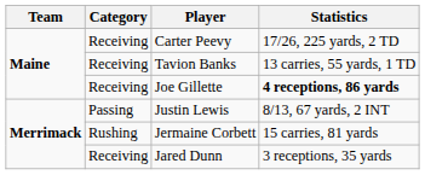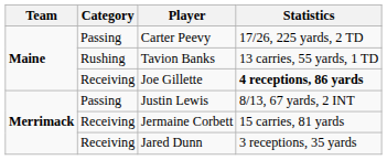Carter Peevy | Category: Receiving -> Passing
Tavion Banks | Category: Receiving -> Rushing
Jermaine Corbett | Category: Rushing -> Receiving
